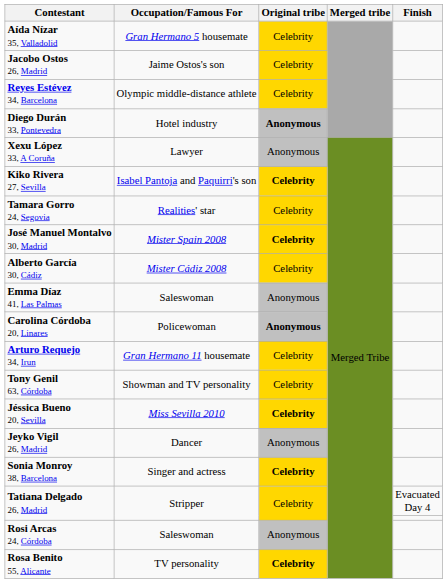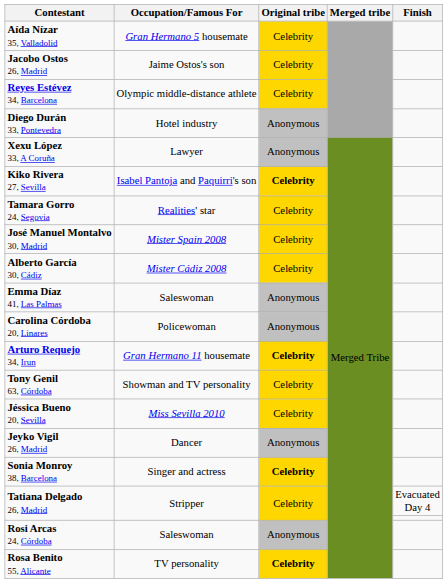Diego Durán 33, Pontevedra | Original tribe: bold -> normal
José Manuel Montalvo 30, Madrid | Original tribe: bold -> normal
Carolina Córdoba 20, Linares | Original tribe: bold -> normal
Arturo Requejo 34, Irun | Original tribe: normal -> bold
Jéssica Bueno 20, Sevilla | Original tribe: bold -> normal
